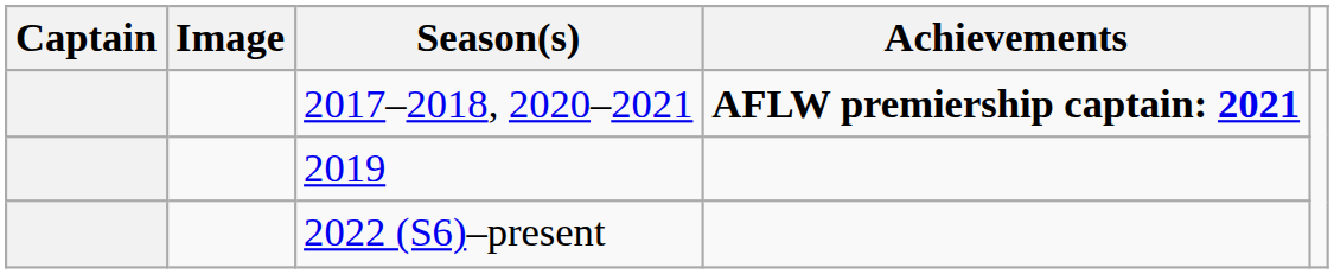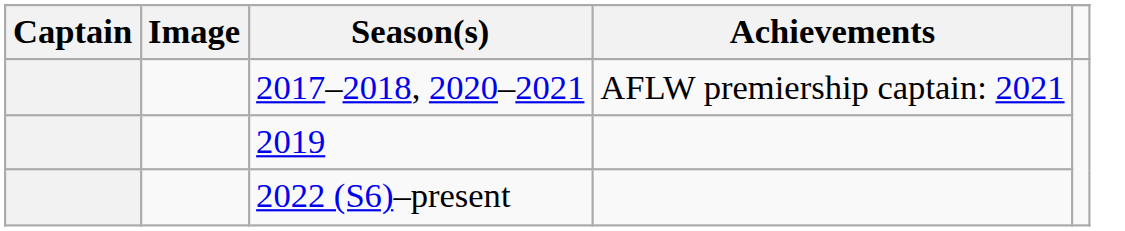2017–2018, 2020–2021 | Achievements: bold -> normal
